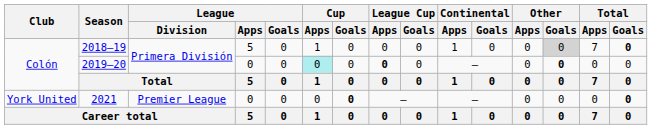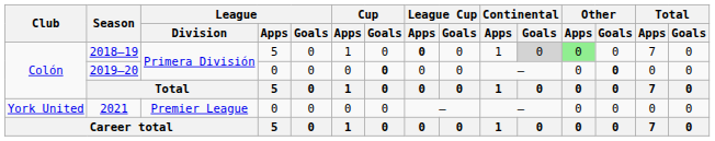2018–19 | League Cup / Apps: normal -> bold
2018–19 | Continental / Goals: no background -> lightgrey background
2018–19 | Other / Apps: no background -> lightgreen background
2018–19 | Other / Goals: lightgrey background -> no background
2018–19 | Total / Goals: bold -> normal
2019–20 | Cup / Apps: paleturquoise background -> no background
2019–20 | Cup / Goals: normal -> bold
2019–20 | League Cup / Apps: bold -> normal
2021 | Cup / Goals: bold -> normal
2021 | Total / Goals: bold -> normal
